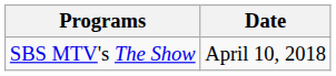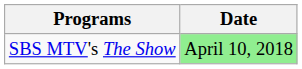SBS MTV's The Show | Date: no background -> lightgreen background
